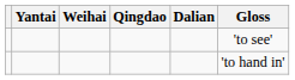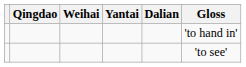columns swapped: Yantai <-> Qingdao
row 2 | Gloss: 'to see' -> 'to hand in'
row 3 | Gloss: 'to hand in' -> 'to see'
